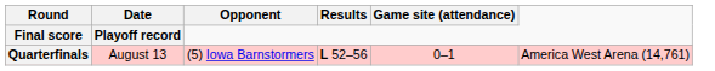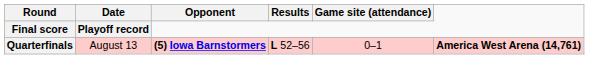Quarterfinals | Opponent: normal -> bold
Quarterfinals | column 6: normal -> bold
